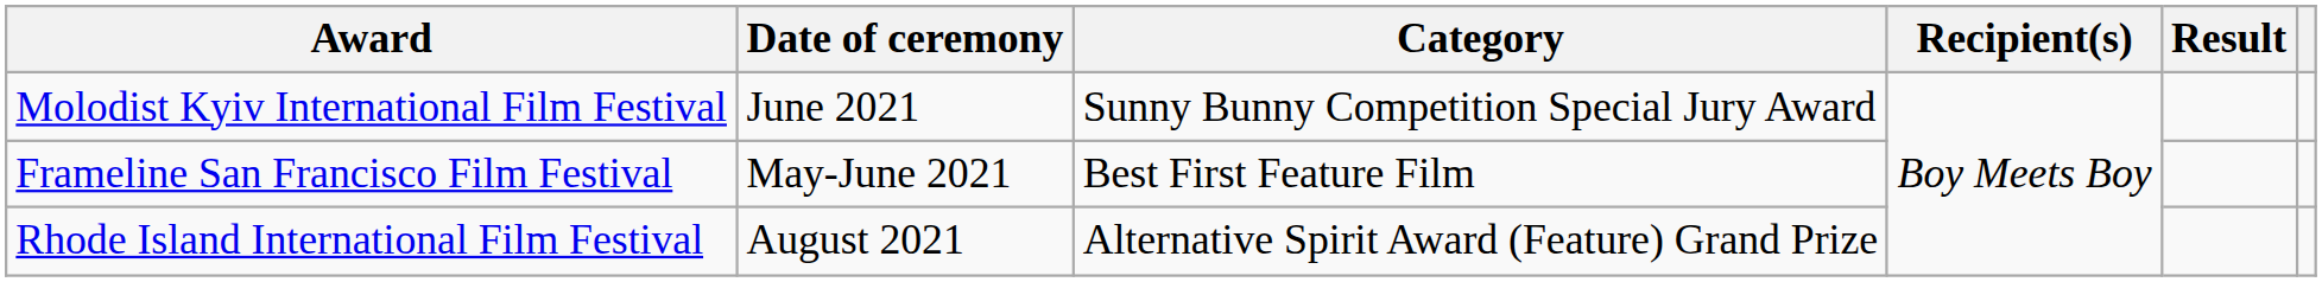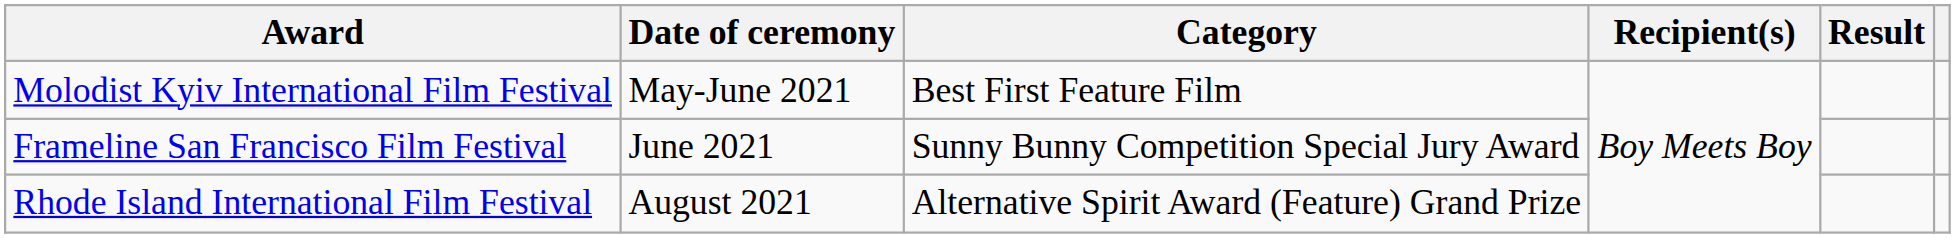Molodist Kyiv International Film Festival | Date of ceremony: June 2021 -> May-June 2021
Molodist Kyiv International Film Festival | Category: Sunny Bunny Competition Special Jury Award -> Best First Feature Film
Frameline San Francisco Film Festival | Date of ceremony: May-June 2021 -> June 2021
Frameline San Francisco Film Festival | Category: Best First Feature Film -> Sunny Bunny Competition Special Jury Award
